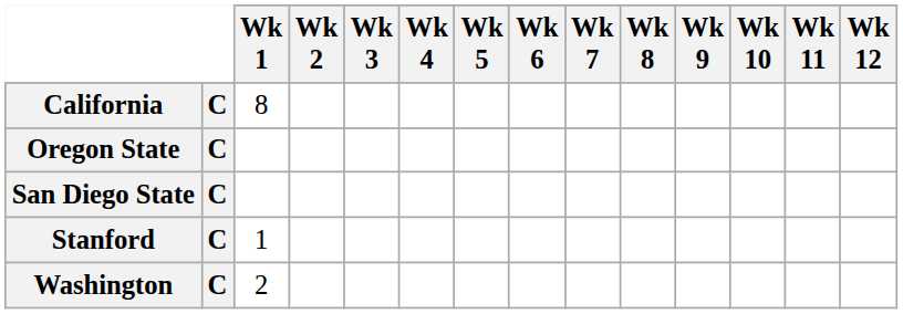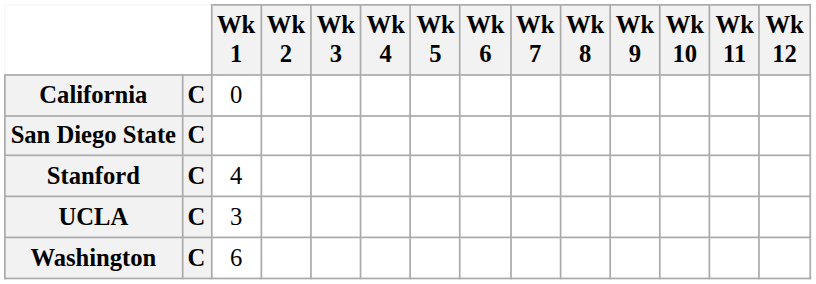California | Wk 1: 8 -> 0
- row: Oregon State | C
Stanford | Wk 1: 1 -> 4
+ row: UCLA | C | 3
Washington | Wk 1: 2 -> 6
